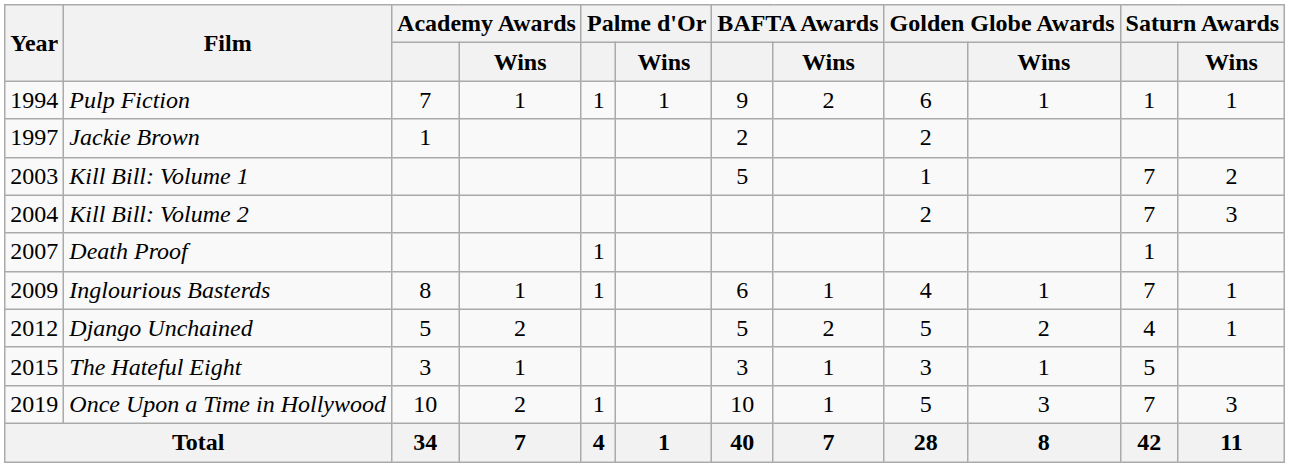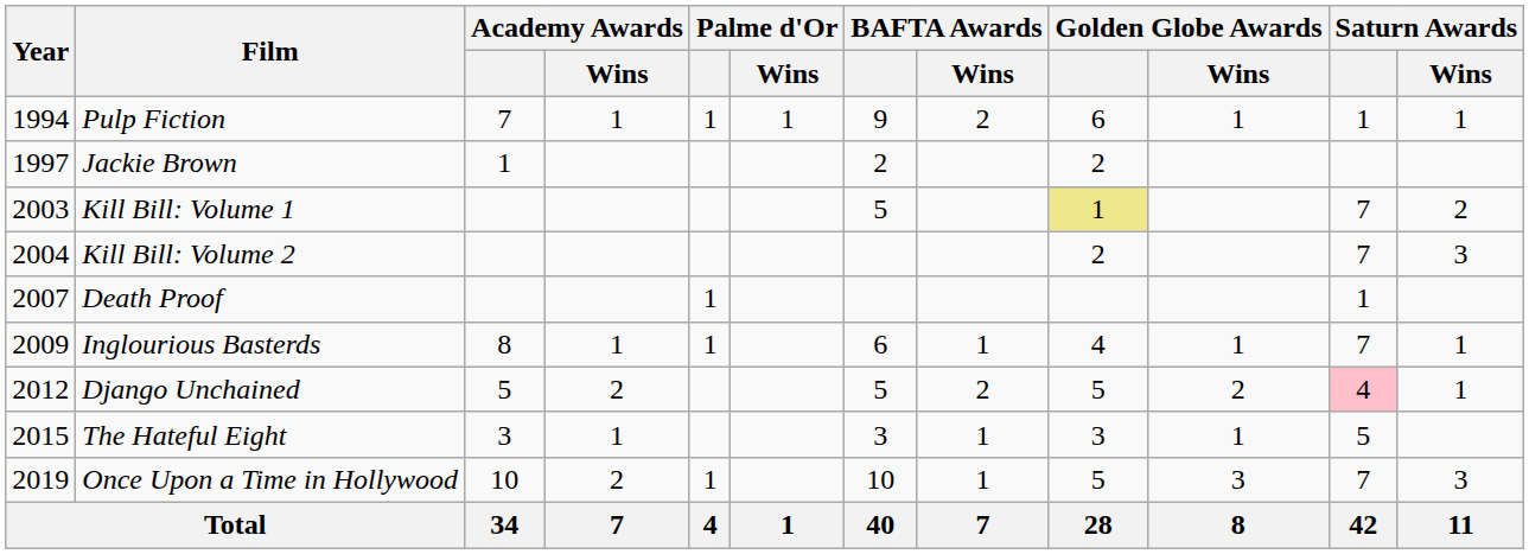Kill Bill: Volume 1 | Golden Globe Awards: no background -> khaki background
Django Unchained | Saturn Awards: no background -> pink background
